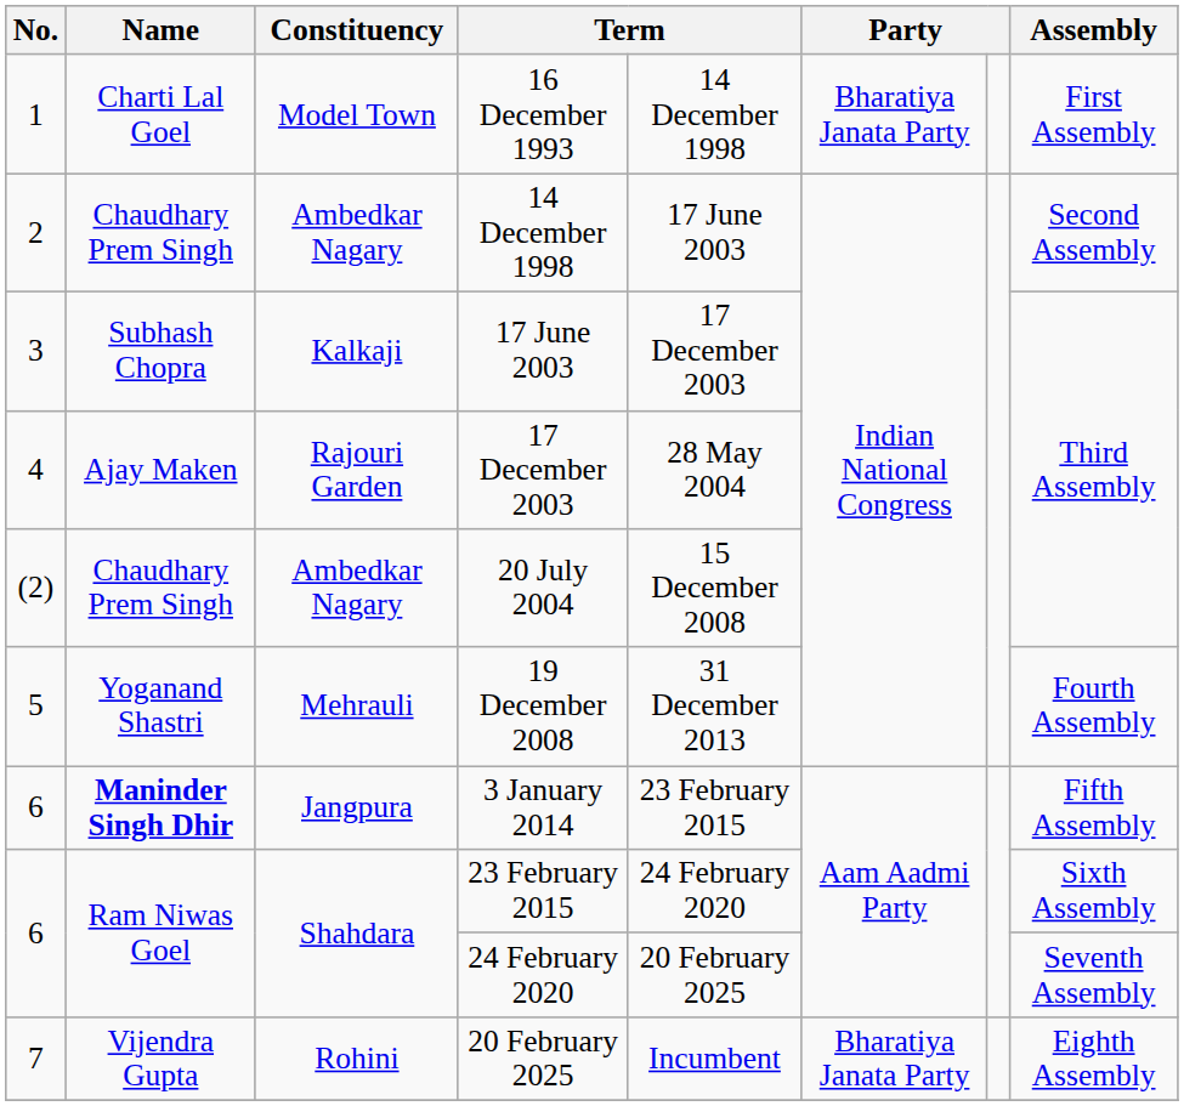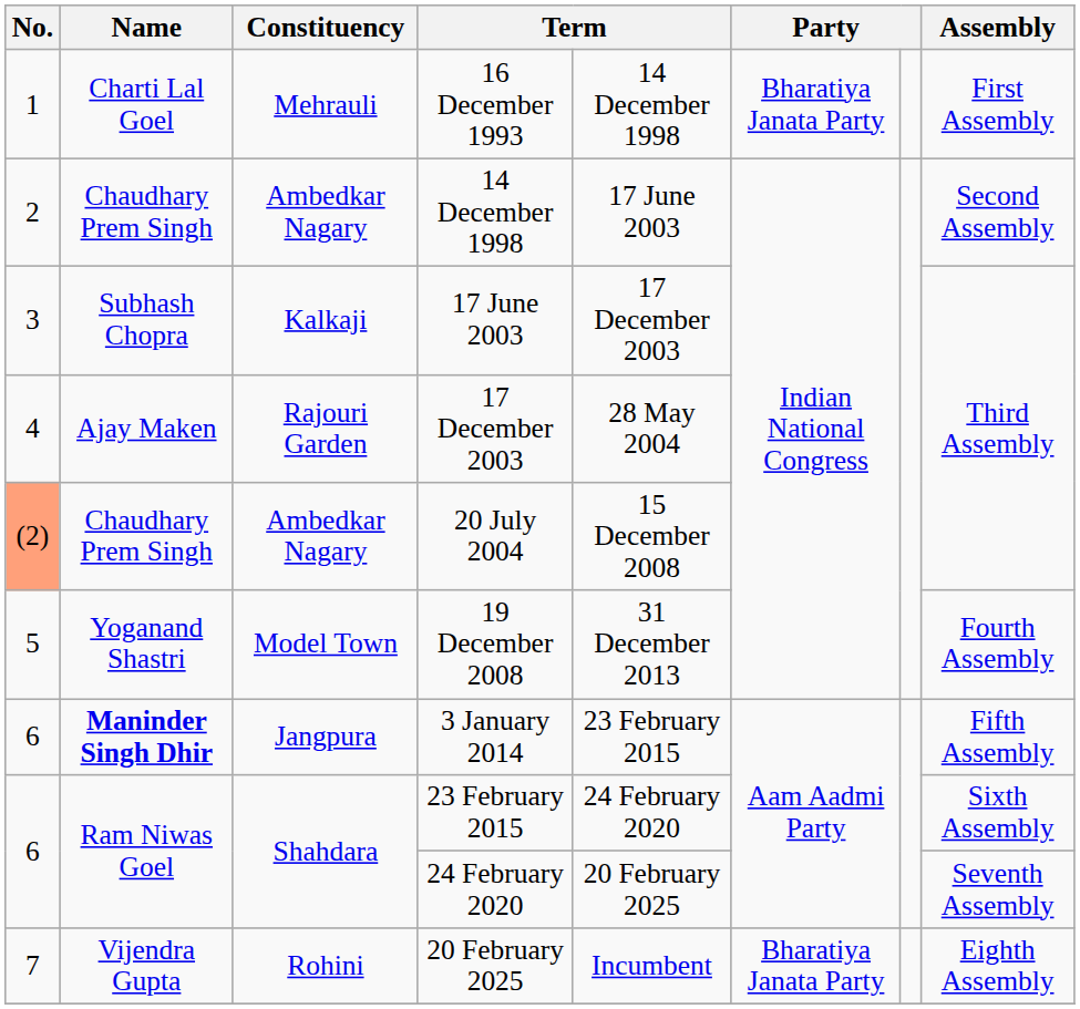16 December 1993 | Constituency: Model Town -> Mehrauli
20 July 2004 | No.: no background -> lightsalmon background
19 December 2008 | Constituency: Mehrauli -> Model Town
